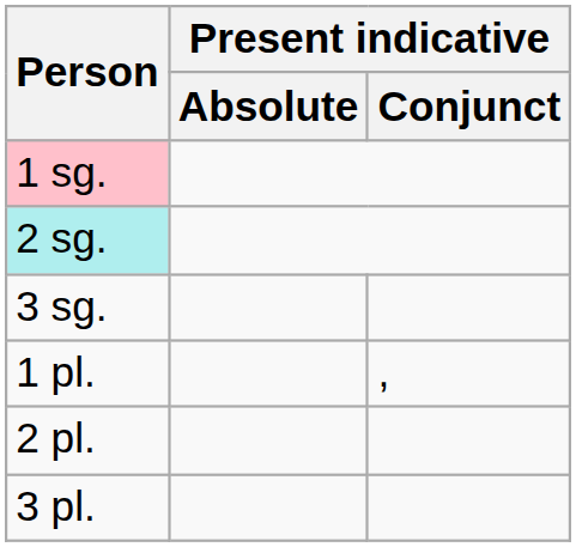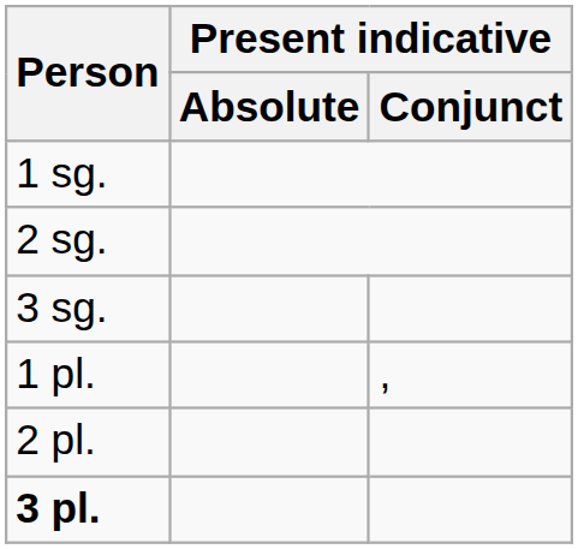1 sg. | Person: pink background -> no background
2 sg. | Person: paleturquoise background -> no background
3 pl. | Person: normal -> bold
